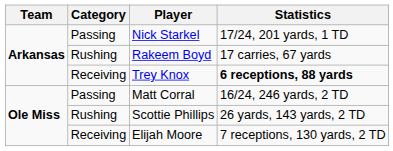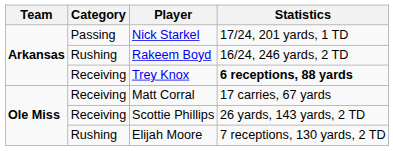Rakeem Boyd | Statistics: 17 carries, 67 yards -> 16/24, 246 yards, 2 TD
Matt Corral | Category: Passing -> Receiving
Matt Corral | Statistics: 16/24, 246 yards, 2 TD -> 17 carries, 67 yards
Scottie Phillips | Category: Rushing -> Receiving
Elijah Moore | Category: Receiving -> Rushing
